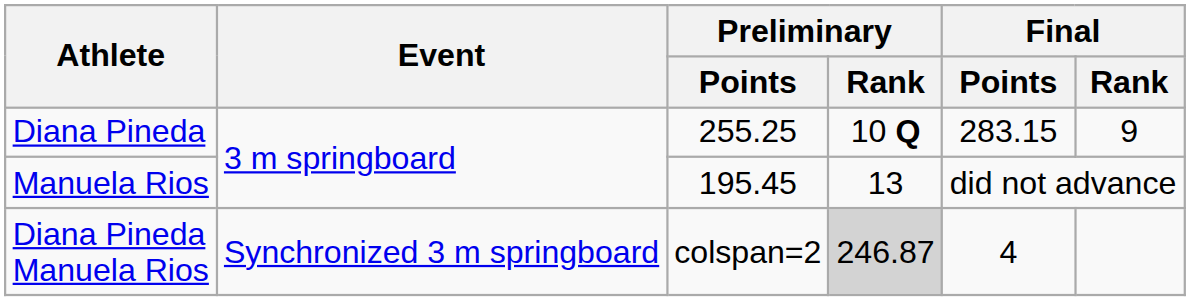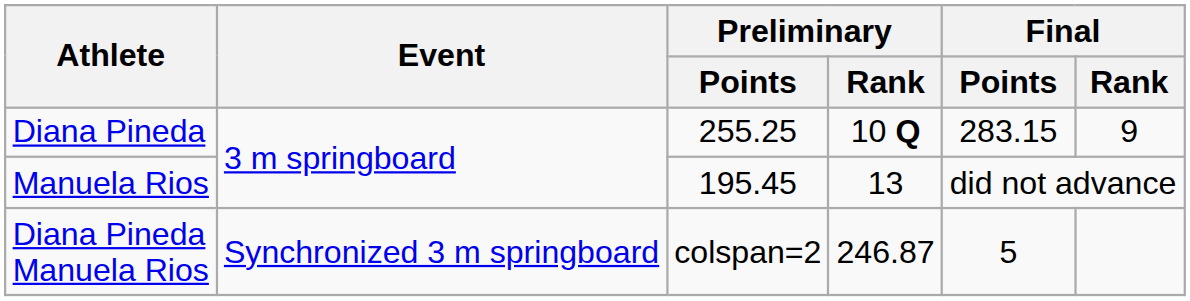Diana Pineda Manuela Rios | Preliminary / Rank: lightgrey background -> no background
Diana Pineda Manuela Rios | Final / Points: 4 -> 5
